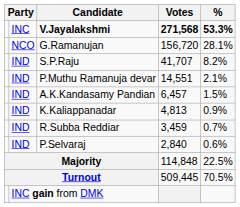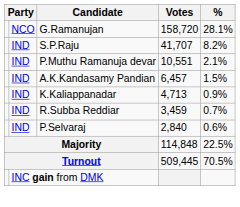- row: INC | V.Jayalakshmi | 271,568 | 53.3%
G.Ramanujan | Votes: 156,720 -> 158,720
P.Muthu Ramanuja devar | Votes: 14,551 -> 10,551
K.Kaliappanadar | Votes: 4,813 -> 4,713
